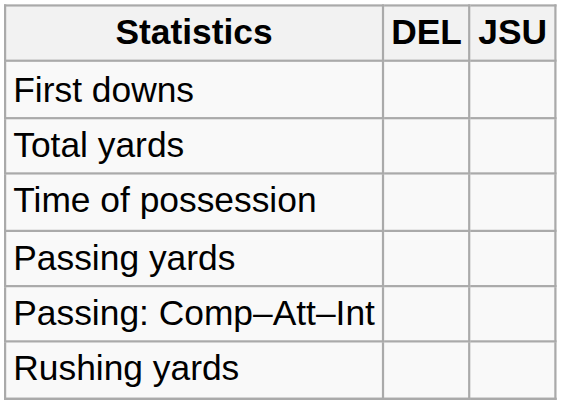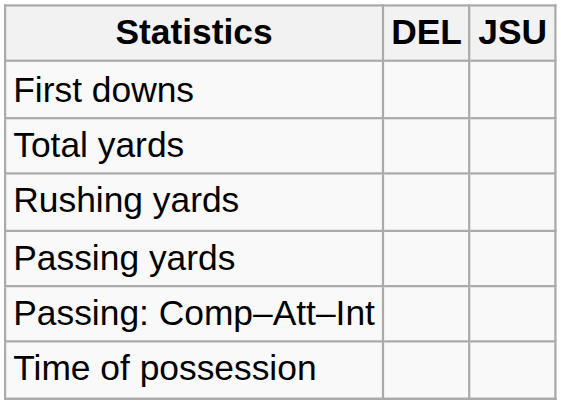rows swapped: Rushing yards <-> Time of possession
